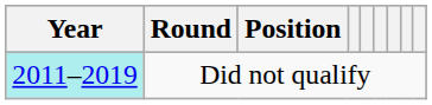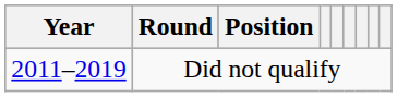Did not qualify | Year: paleturquoise background -> no background
